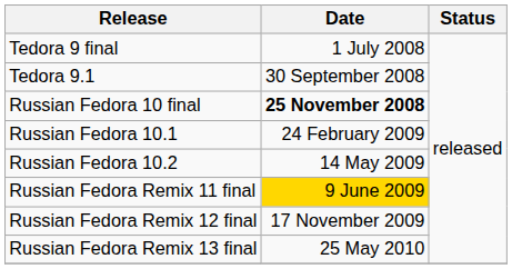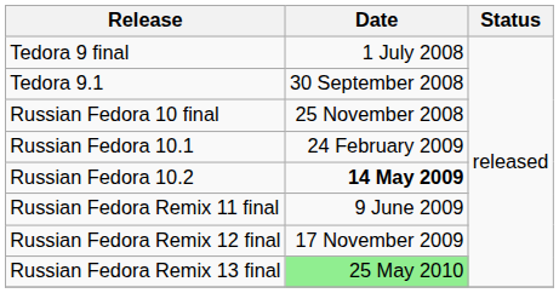Russian Fedora 10 final | Date: bold -> normal
Russian Fedora 10.2 | Date: normal -> bold
Russian Fedora Remix 11 final | Date: gold background -> no background
Russian Fedora Remix 13 final | Date: no background -> lightgreen background
